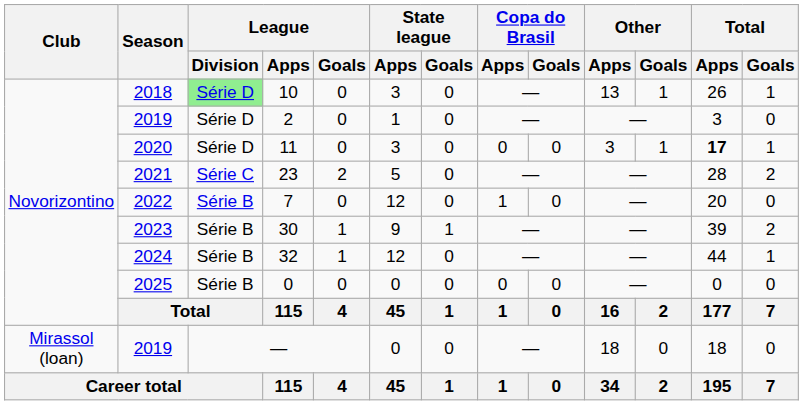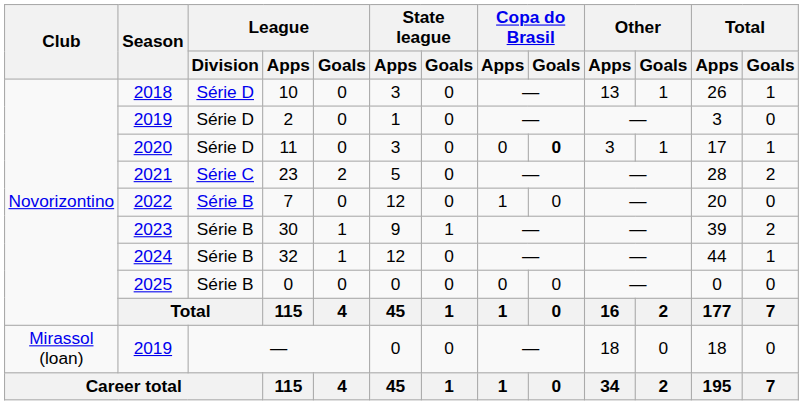10 | League / Division: lightgreen background -> no background
11 | Copa do Brasil / Goals: normal -> bold
11 | Total / Apps: bold -> normal
